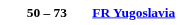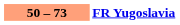FR Yugoslavia | column 1: no background -> lightsalmon background
